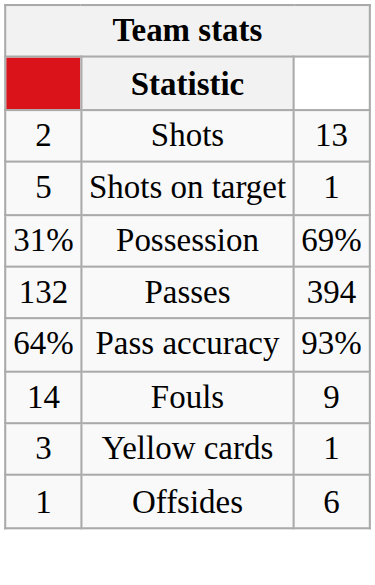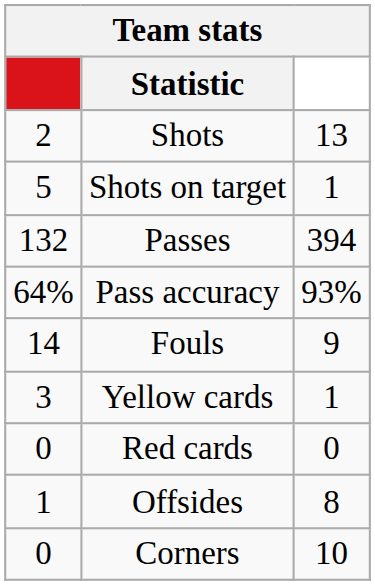- row: 31% | Possession | 69%
+ row: 0 | Red cards | 0
Offsides | column 3: 6 -> 8
+ row: 0 | Corners | 10
